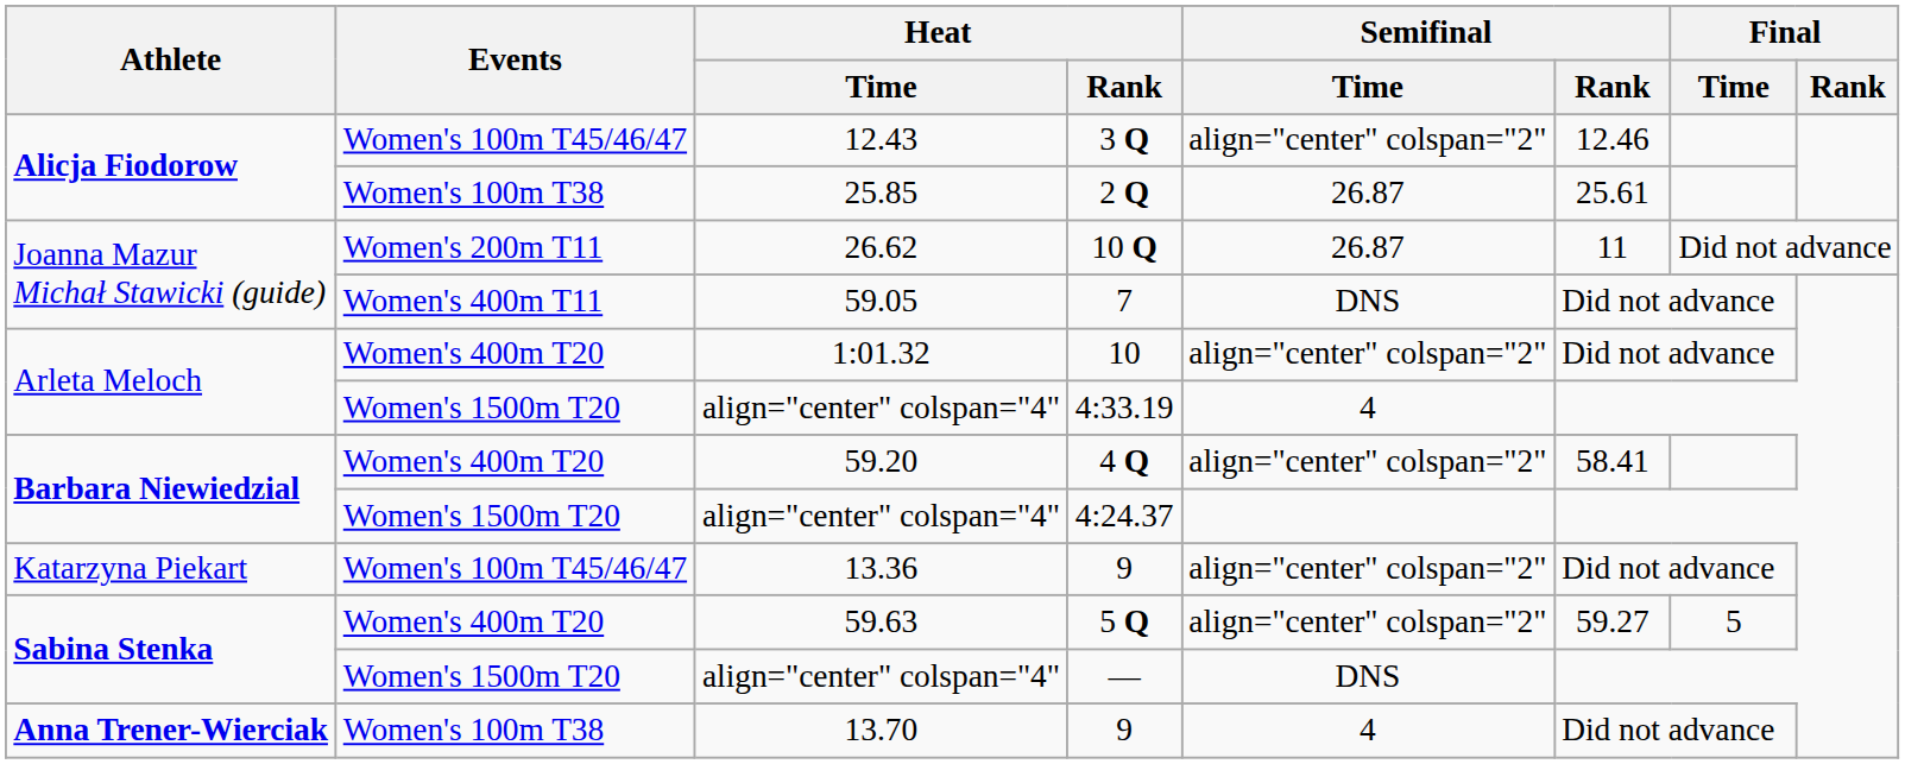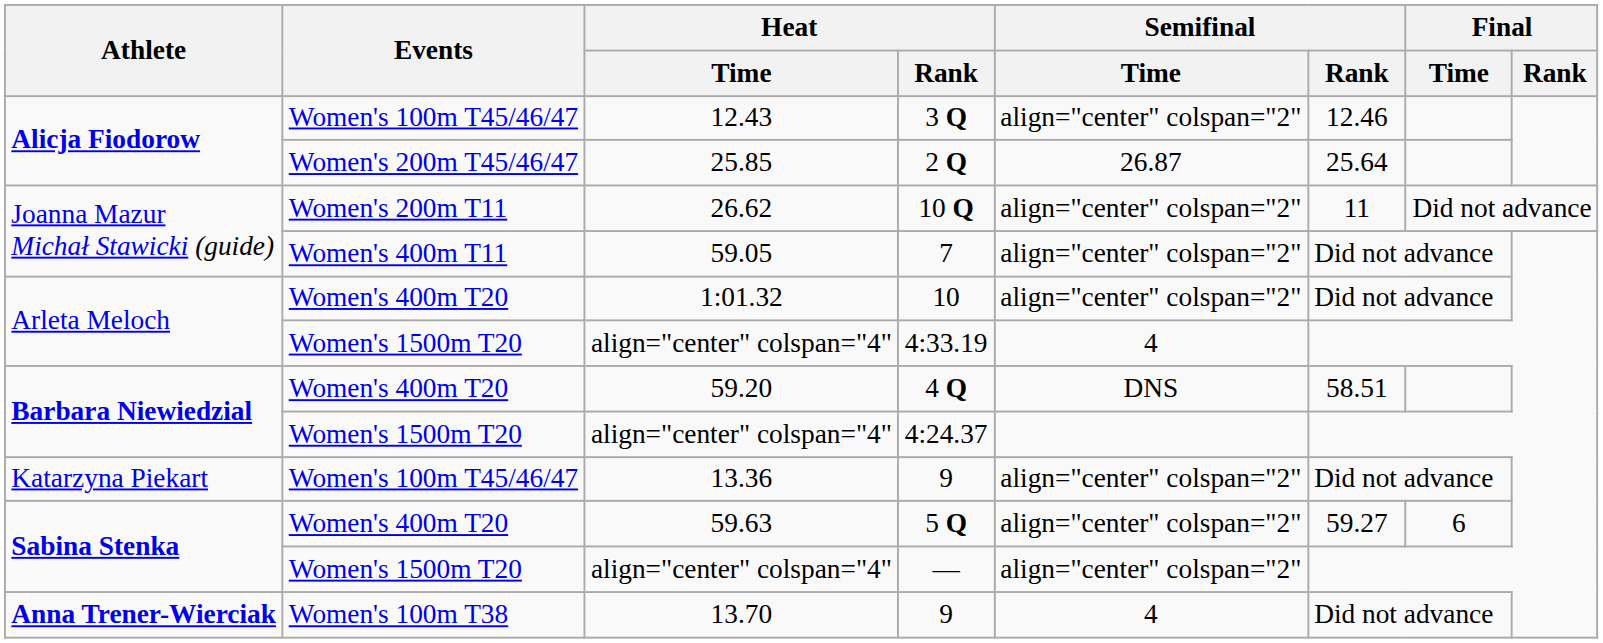2 Q | Events: Women's 100m T38 -> Women's 200m T45/46/47
2 Q | Semifinal / Rank: 25.61 -> 25.64
10 Q | Semifinal / Time: 26.87 -> align="center" colspan="2"
7 | Semifinal / Time: DNS -> align="center" colspan="2"
4 Q | Semifinal / Time: align="center" colspan="2" -> DNS
4 Q | Semifinal / Rank: 58.41 -> 58.51
5 Q | Final / Time: 5 -> 6
— | Semifinal / Time: DNS -> align="center" colspan="2"
